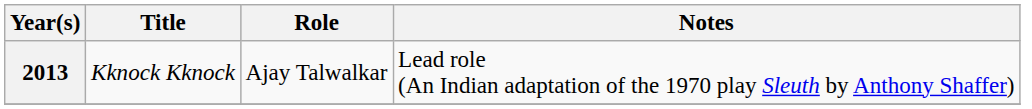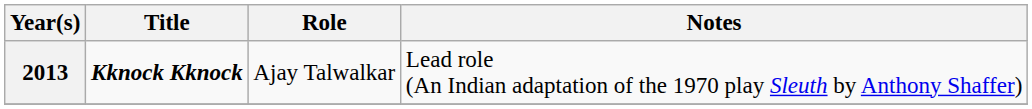2013 | Title: normal -> bold
